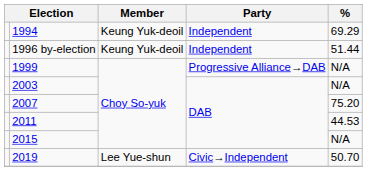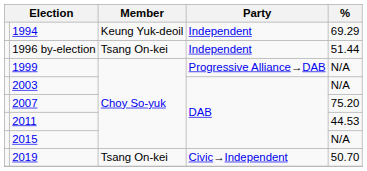1996 by-election | Member: Keung Yuk-deoil -> Tsang On-kei
2019 | Member: Lee Yue-shun -> Tsang On-kei
